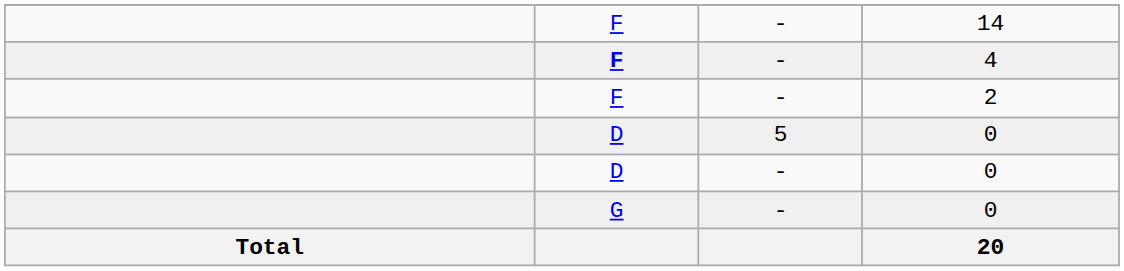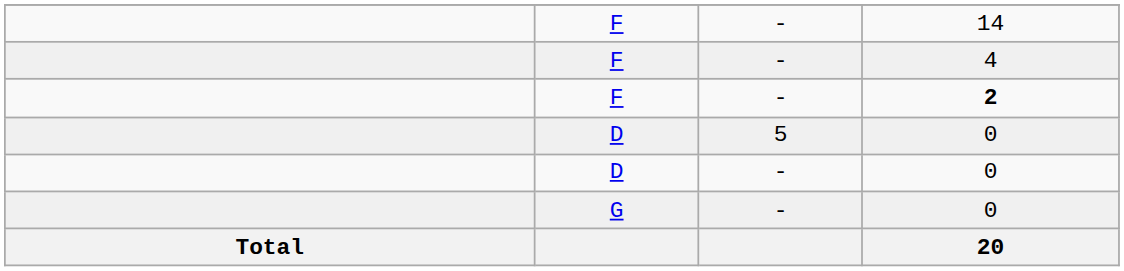4 | column 2: bold -> normal
2 | column 4: normal -> bold
